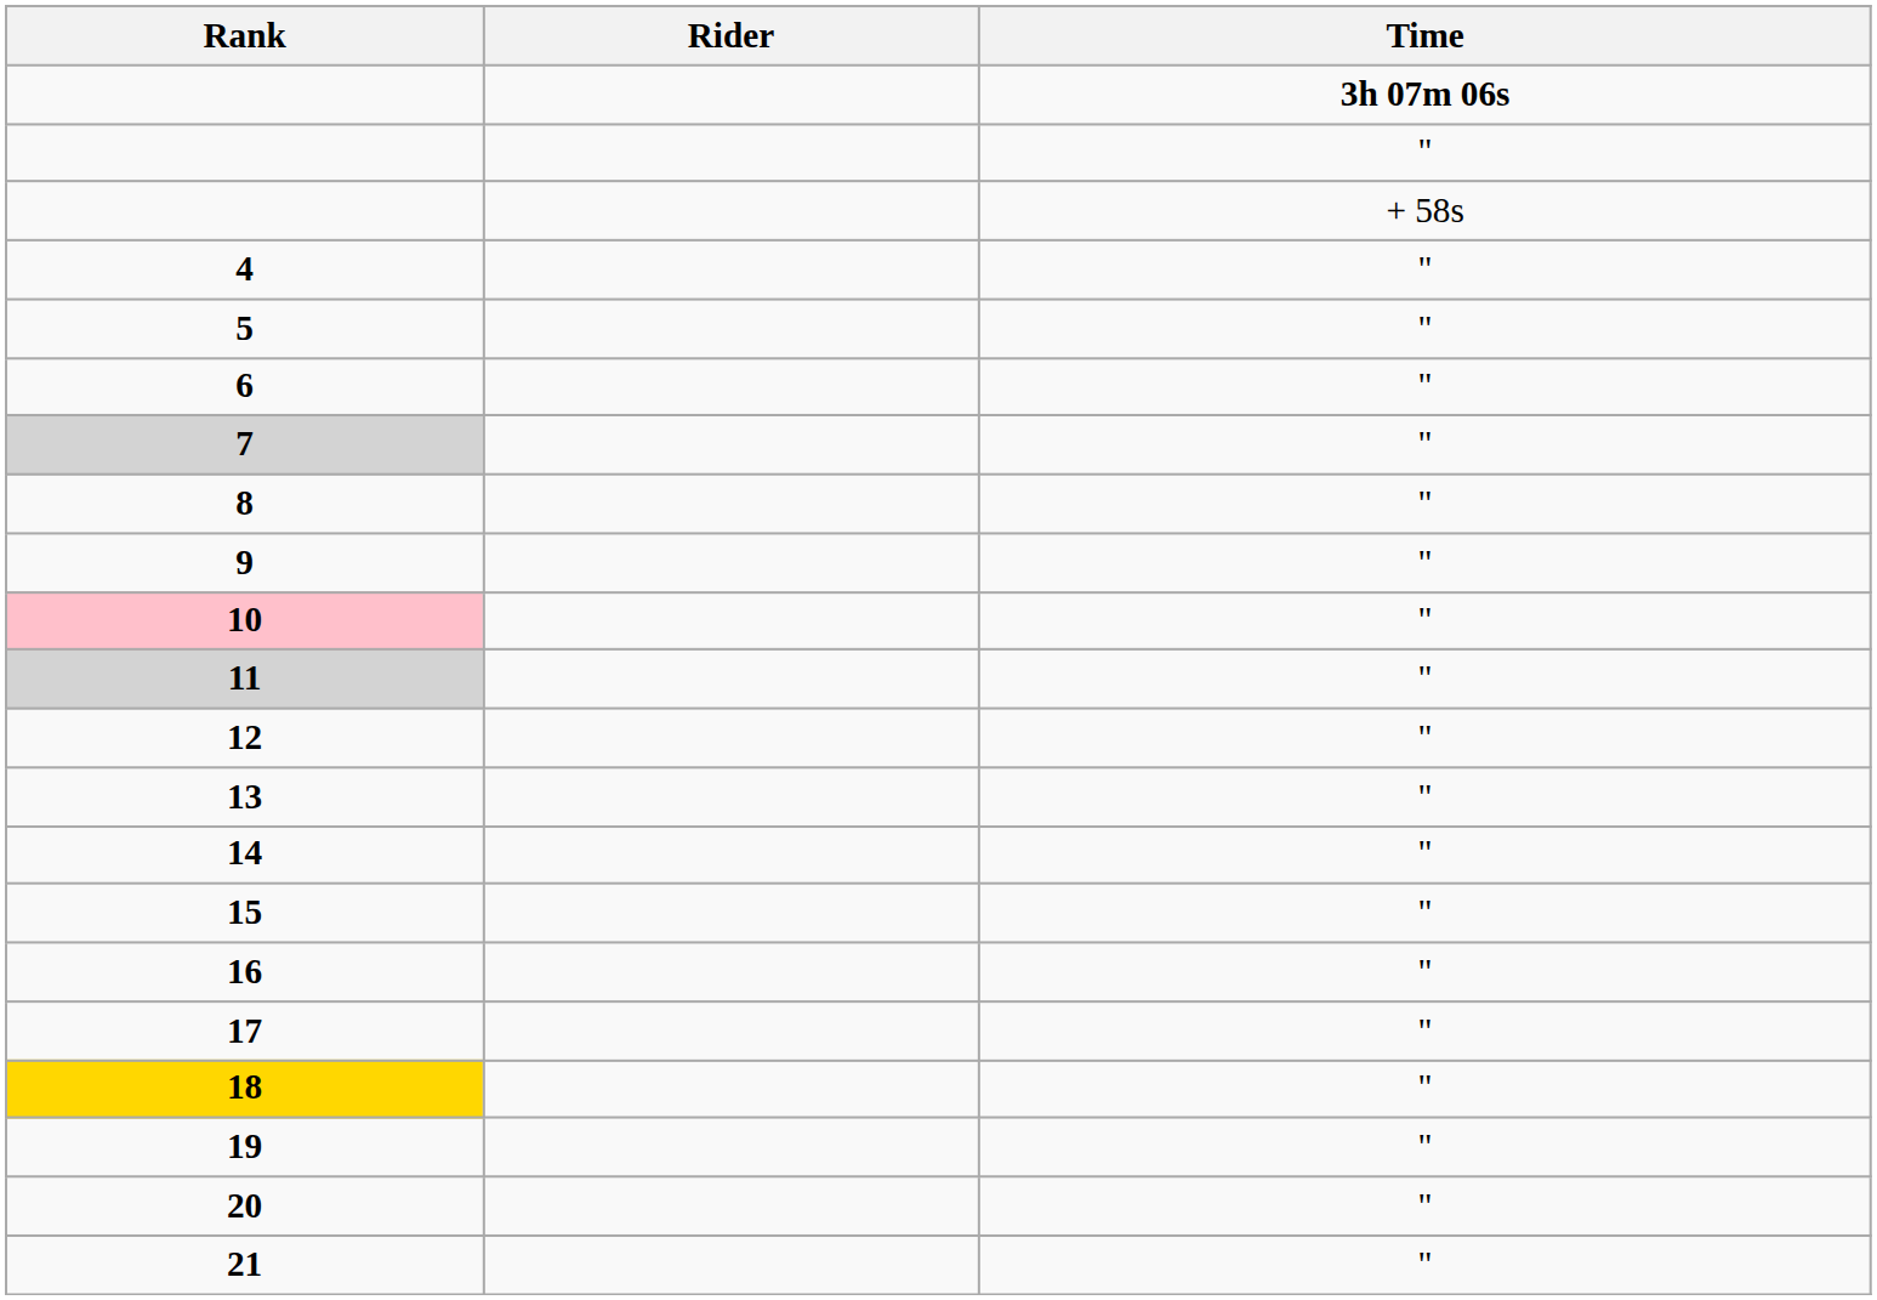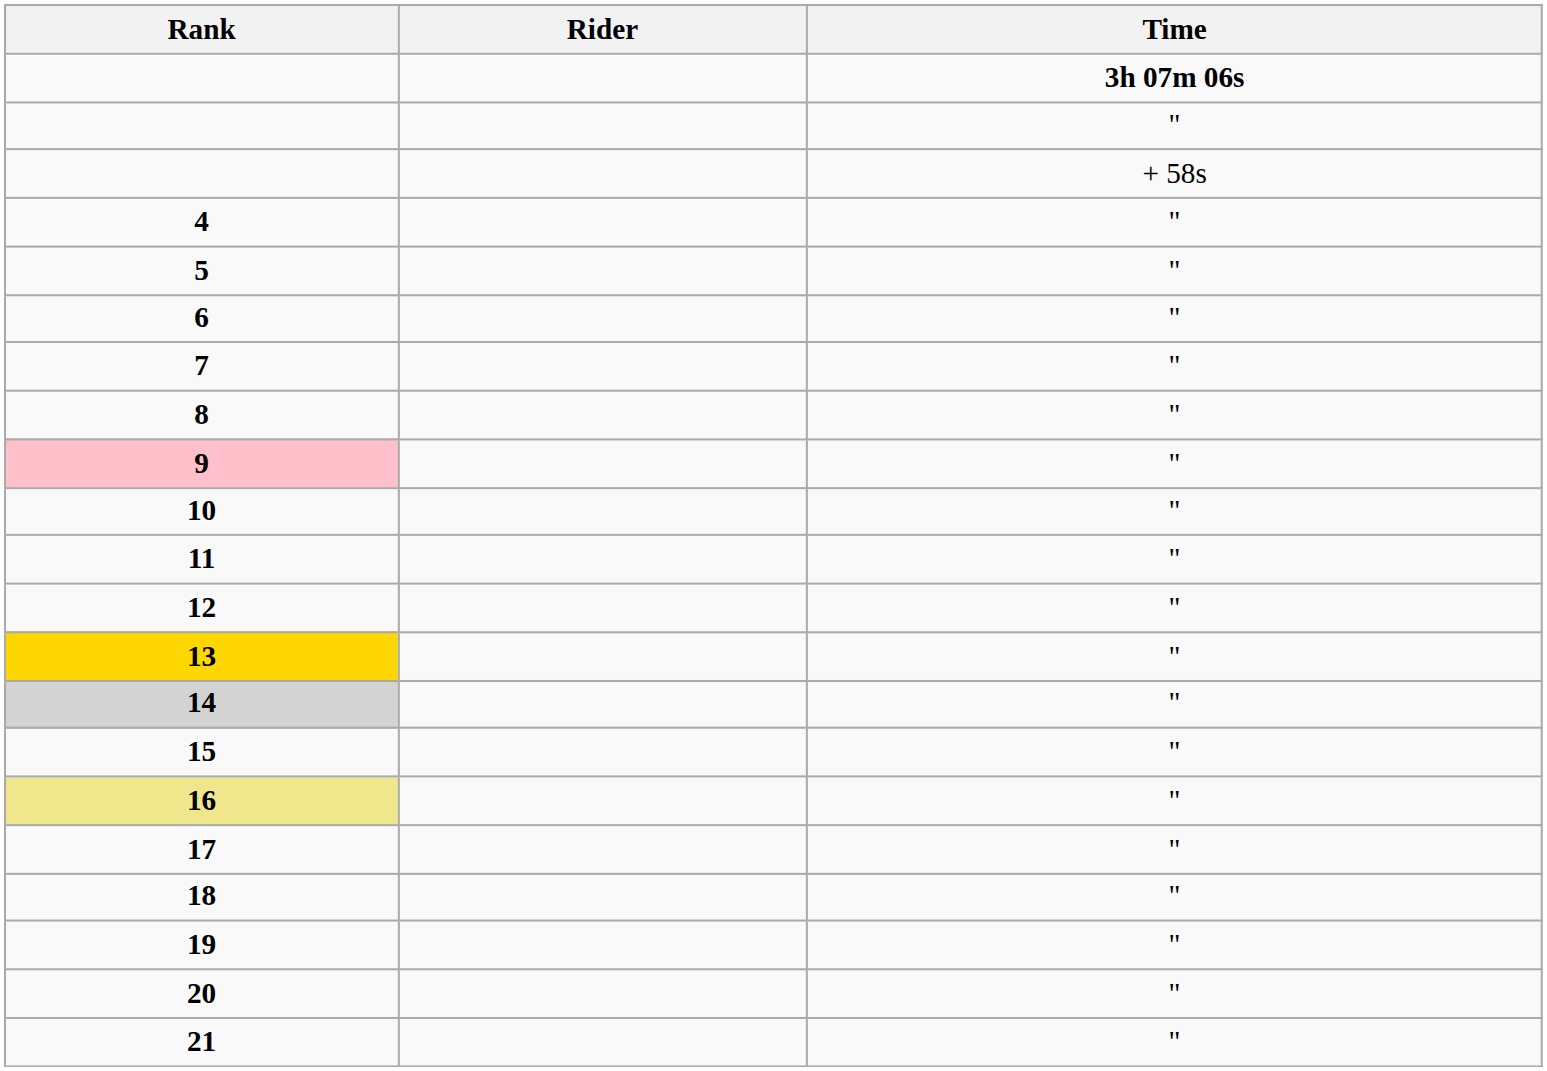7 | Rank: lightgrey background -> no background
9 | Rank: no background -> pink background
10 | Rank: pink background -> no background
11 | Rank: lightgrey background -> no background
13 | Rank: no background -> gold background
14 | Rank: no background -> lightgrey background
16 | Rank: no background -> khaki background
18 | Rank: gold background -> no background
